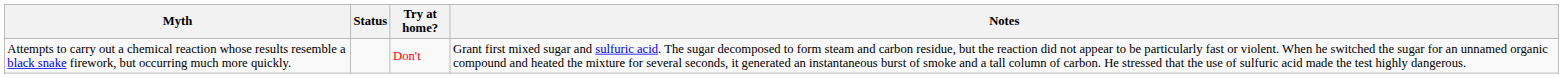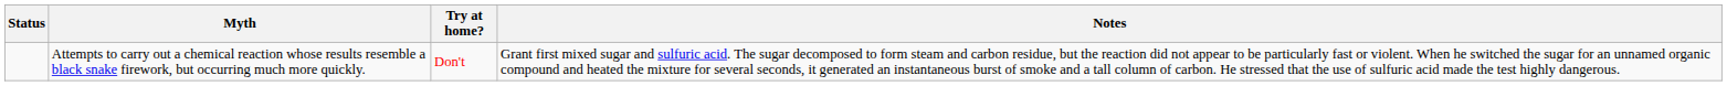columns swapped: Myth <-> Status
